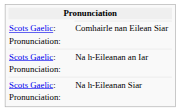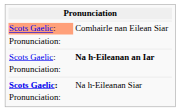Comhairle nan Eilean Siar | column 1: no background -> lightsalmon background
Na h-Eileanan an Iar | column 2: normal -> bold
Na h-Eileanan Siar | column 1: normal -> bold
